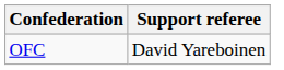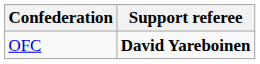OFC | Support referee: normal -> bold
